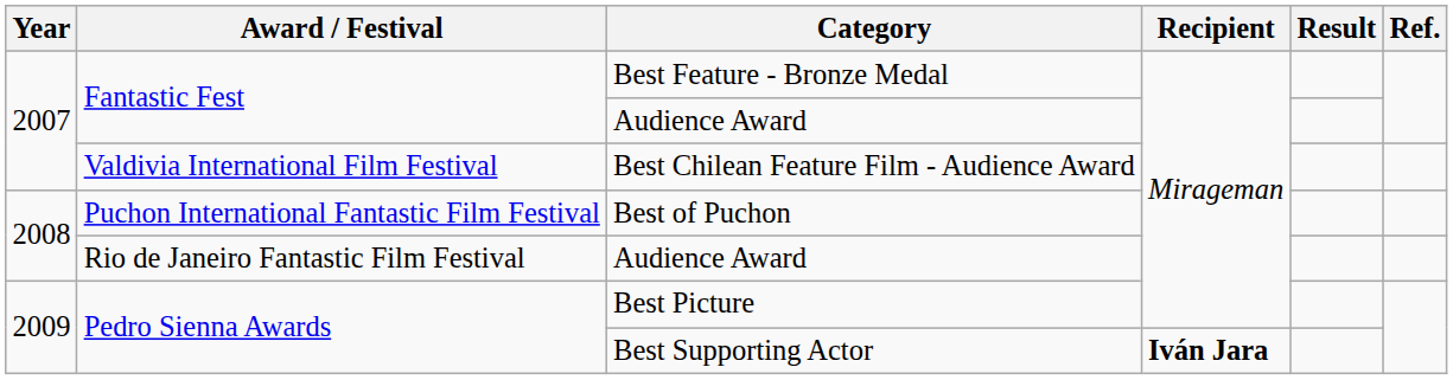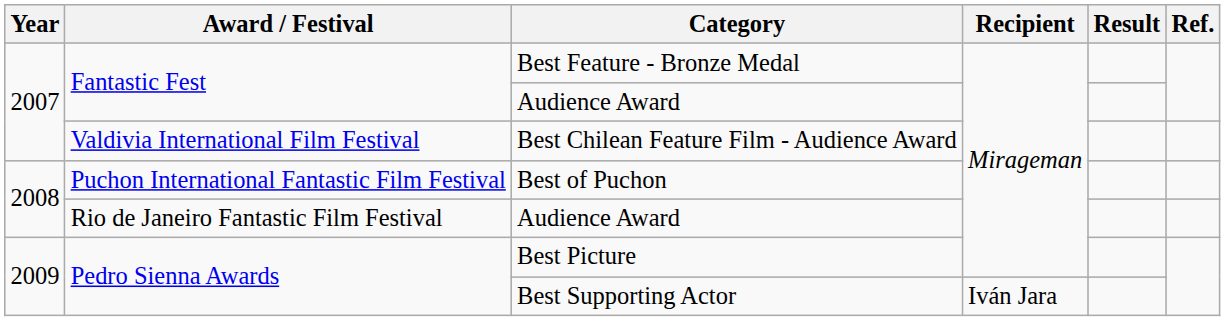Best Supporting Actor | Recipient: bold -> normal
